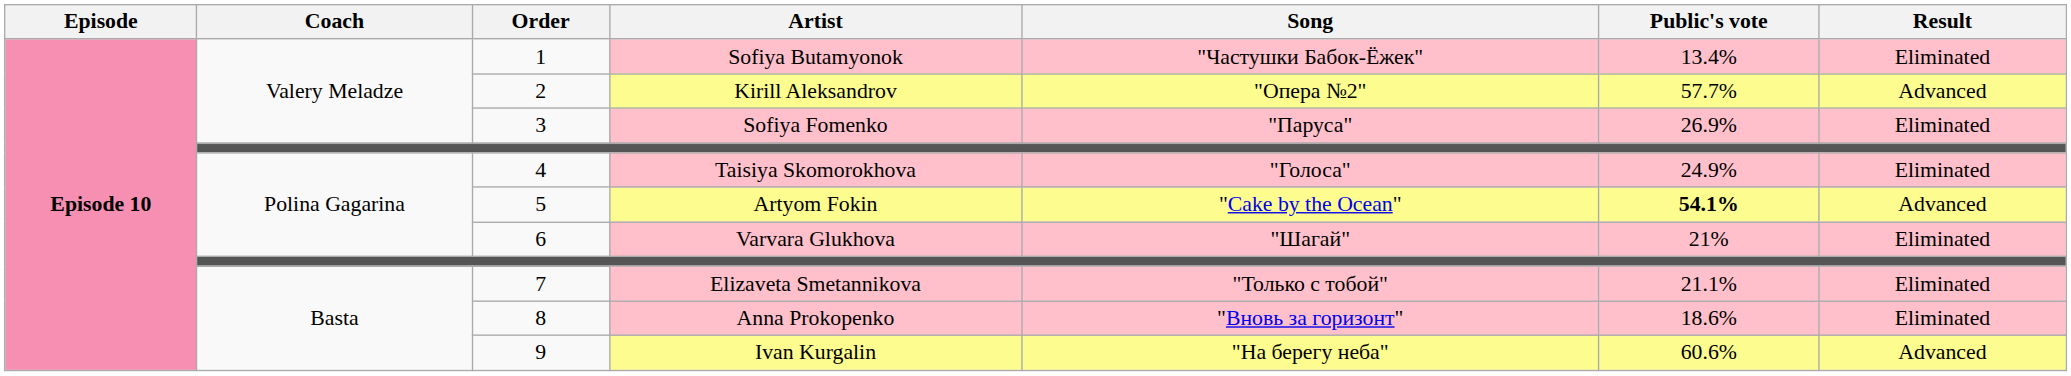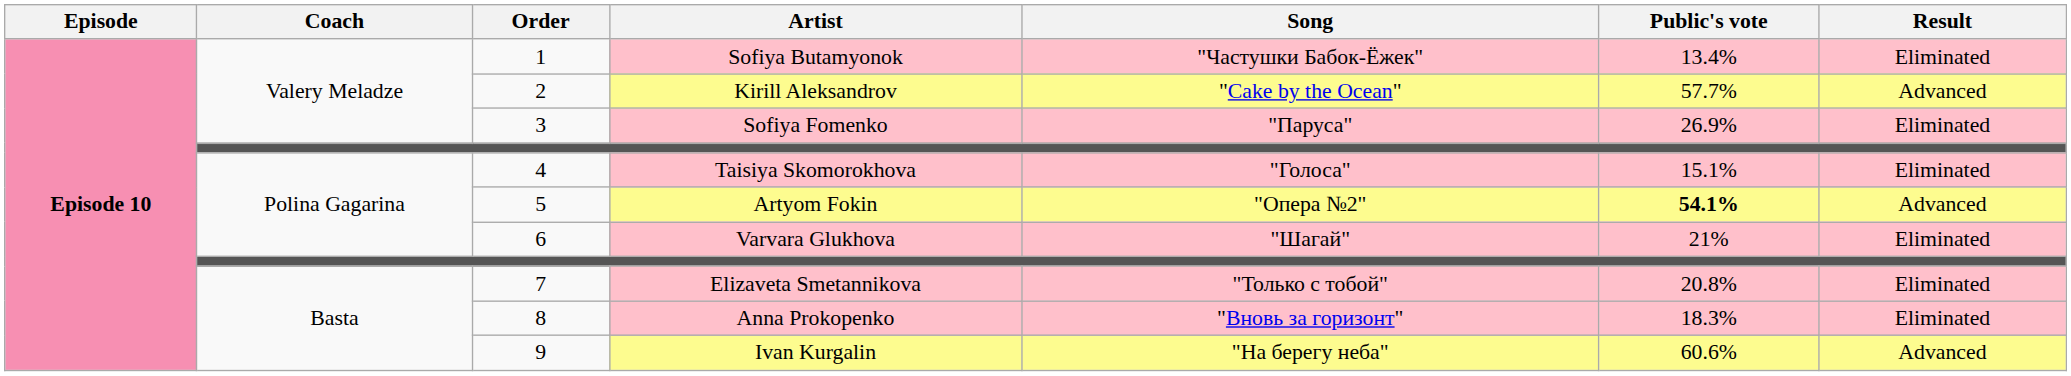Kirill Aleksandrov | Song: "Опера №2" -> "Cake by the Ocean"
Taisiya Skomorokhova | Public's vote: 24.9% -> 15.1%
Artyom Fokin | Song: "Cake by the Ocean" -> "Опера №2"
Elizaveta Smetannikova | Public's vote: 21.1% -> 20.8%
Anna Prokopenko | Public's vote: 18.6% -> 18.3%
